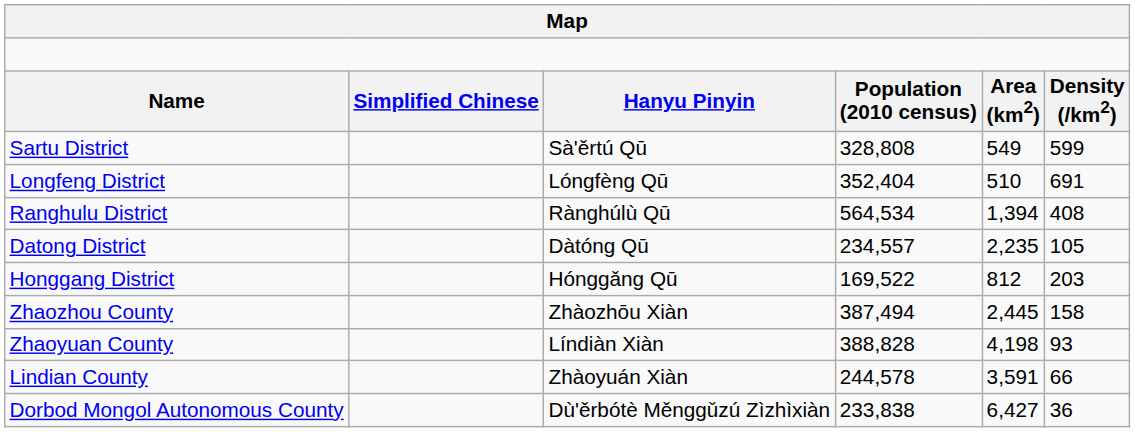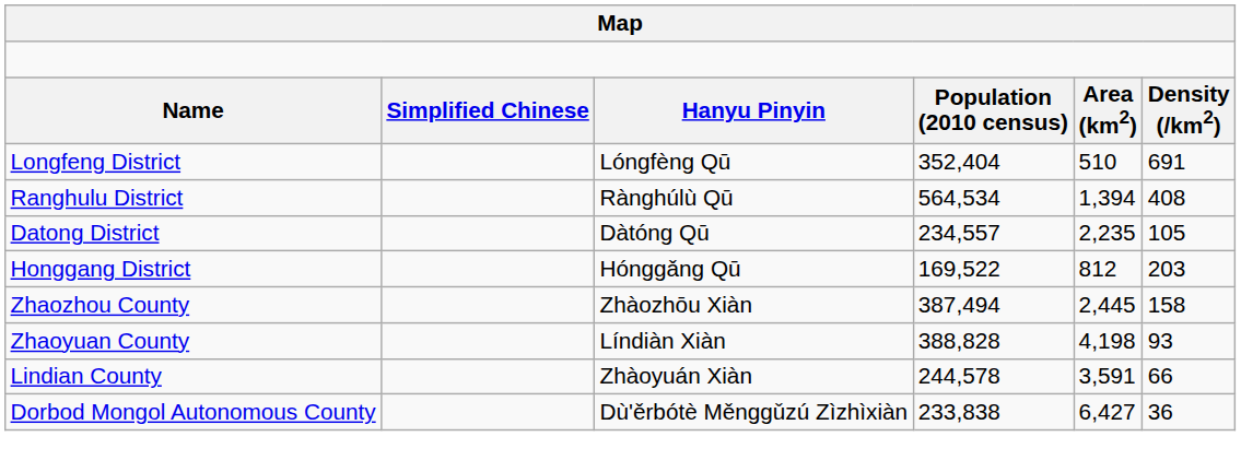- row: Sartu District | Sà'ěrtú Qū | 328,808 | 549 | 599
